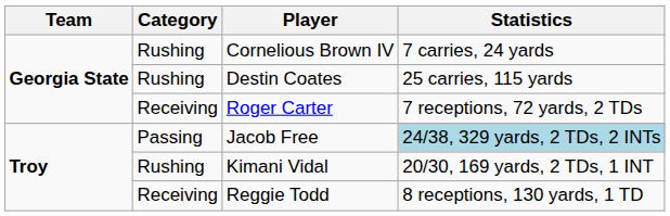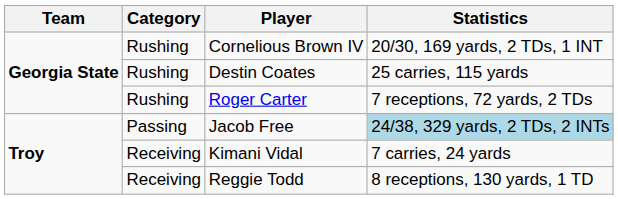Cornelious Brown IV | Statistics: 7 carries, 24 yards -> 20/30, 169 yards, 2 TDs, 1 INT
Roger Carter | Category: Receiving -> Rushing
Kimani Vidal | Category: Rushing -> Receiving
Kimani Vidal | Statistics: 20/30, 169 yards, 2 TDs, 1 INT -> 7 carries, 24 yards
